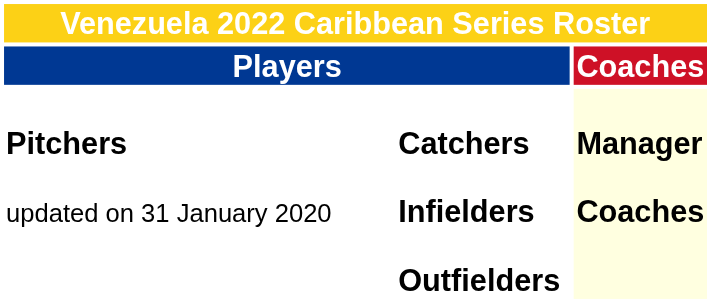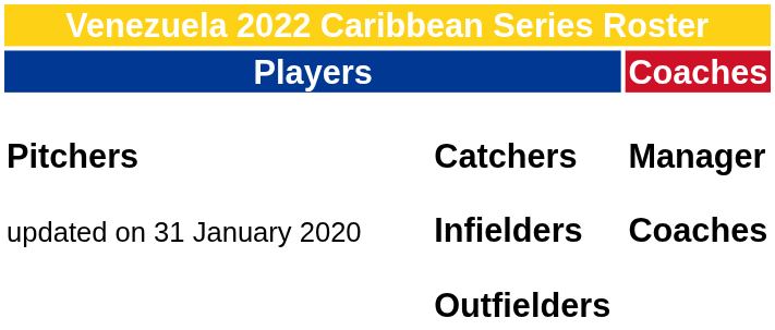Pitchers updated on 31 January 2020 | Coaches: lightyellow background -> no background
